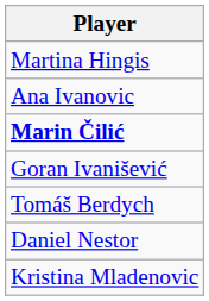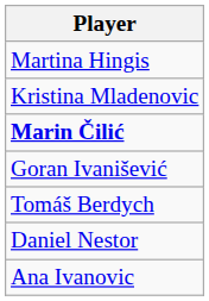row 3 | column 1: Ana Ivanovic -> Kristina Mladenovic
row 8 | column 1: Kristina Mladenovic -> Ana Ivanovic
